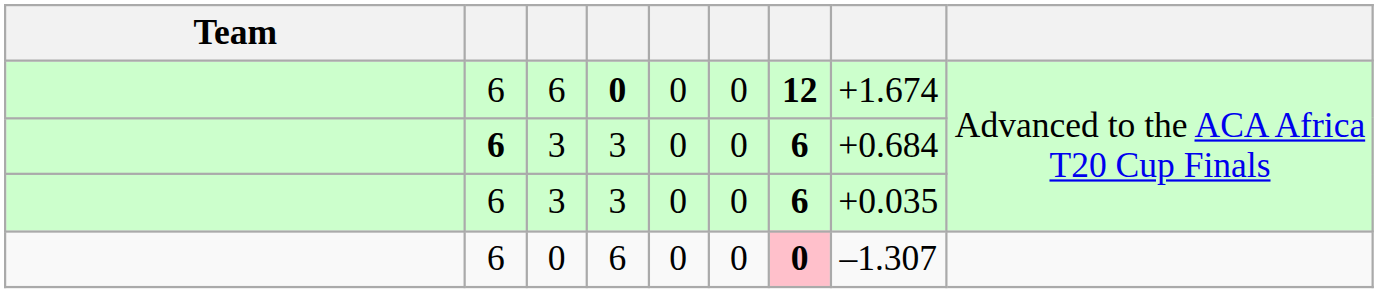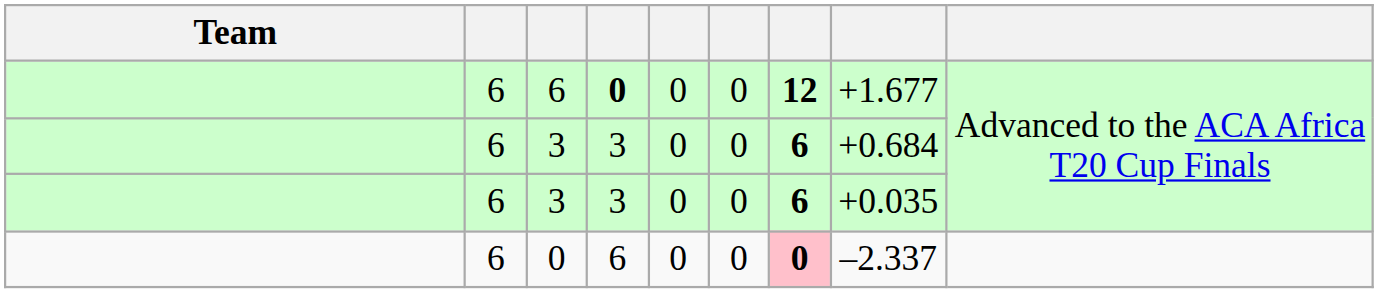row 2 | column 8: +1.674 -> +1.677
row 3 | column 2: bold -> normal
row 5 | column 8: –1.307 -> –2.337
